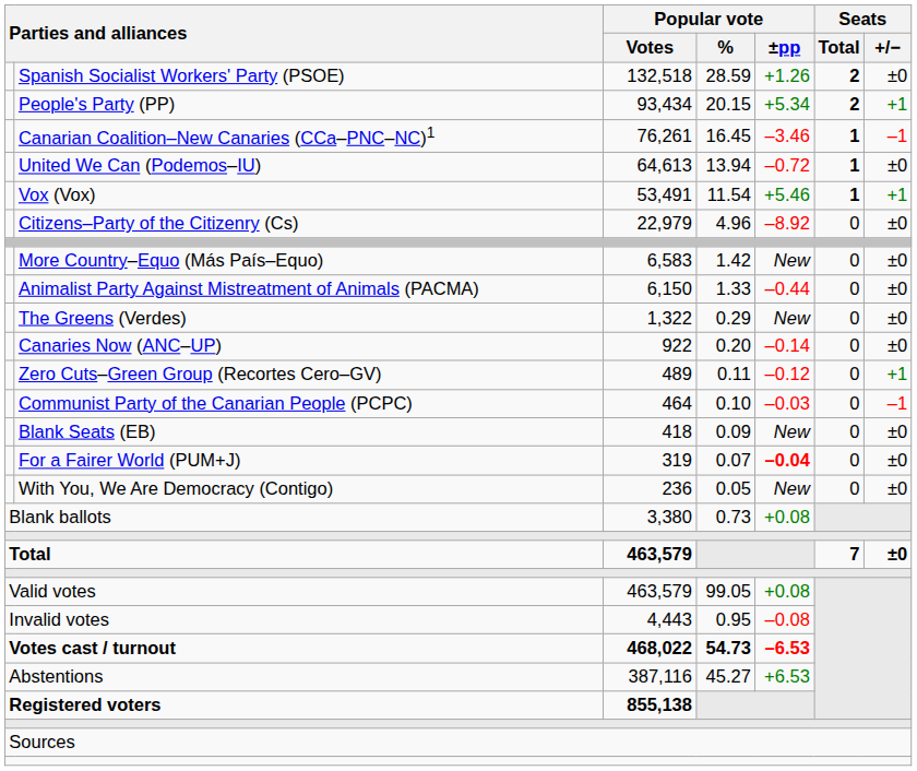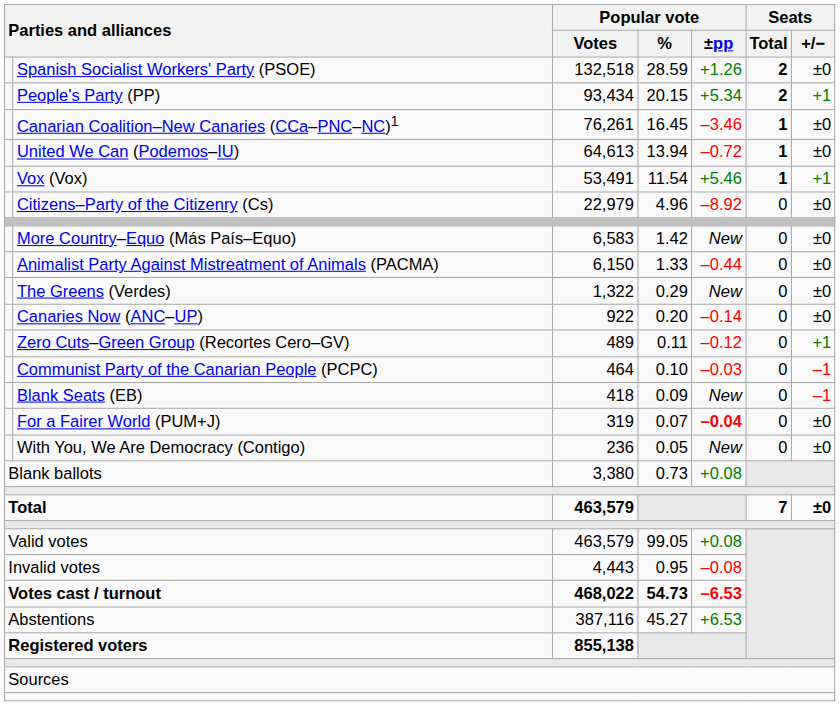Canarian Coalition–New Canaries (CCa–PNC–NC)1 | Seats / +/−: –1 -> ±0
Blank Seats (EB) | Seats / +/−: ±0 -> –1
